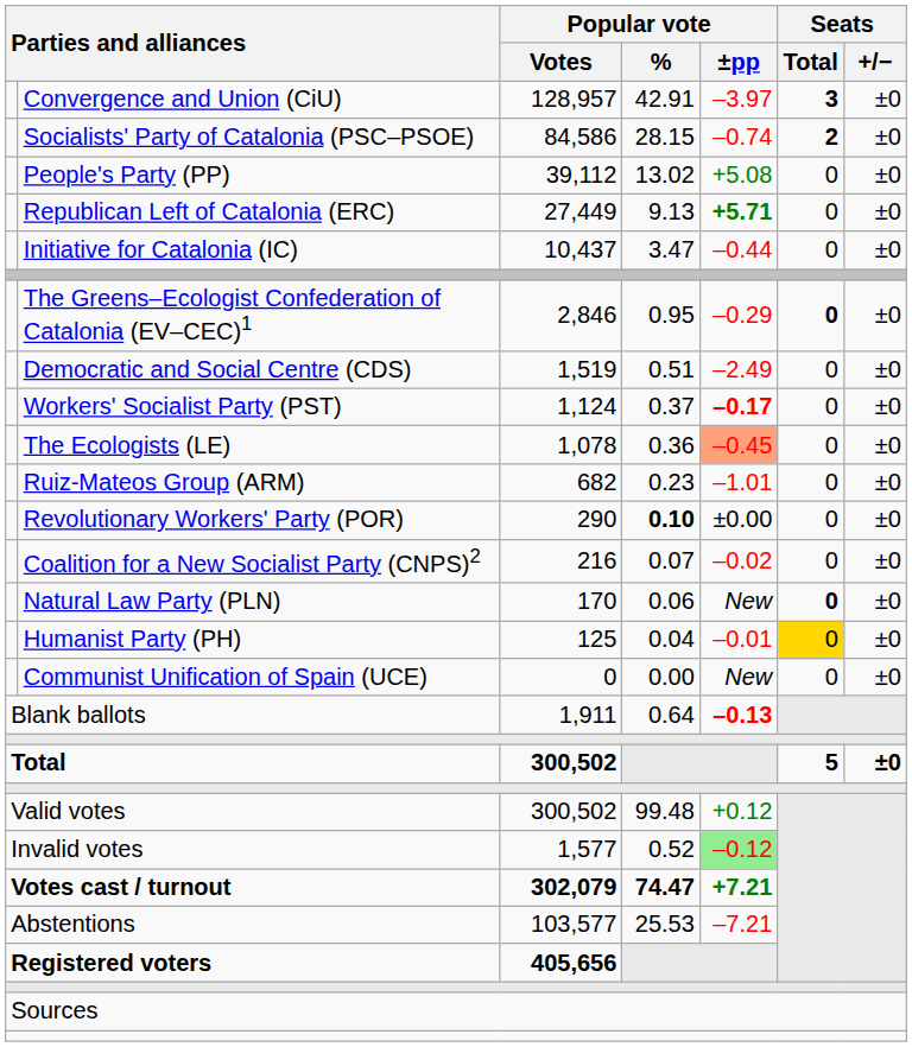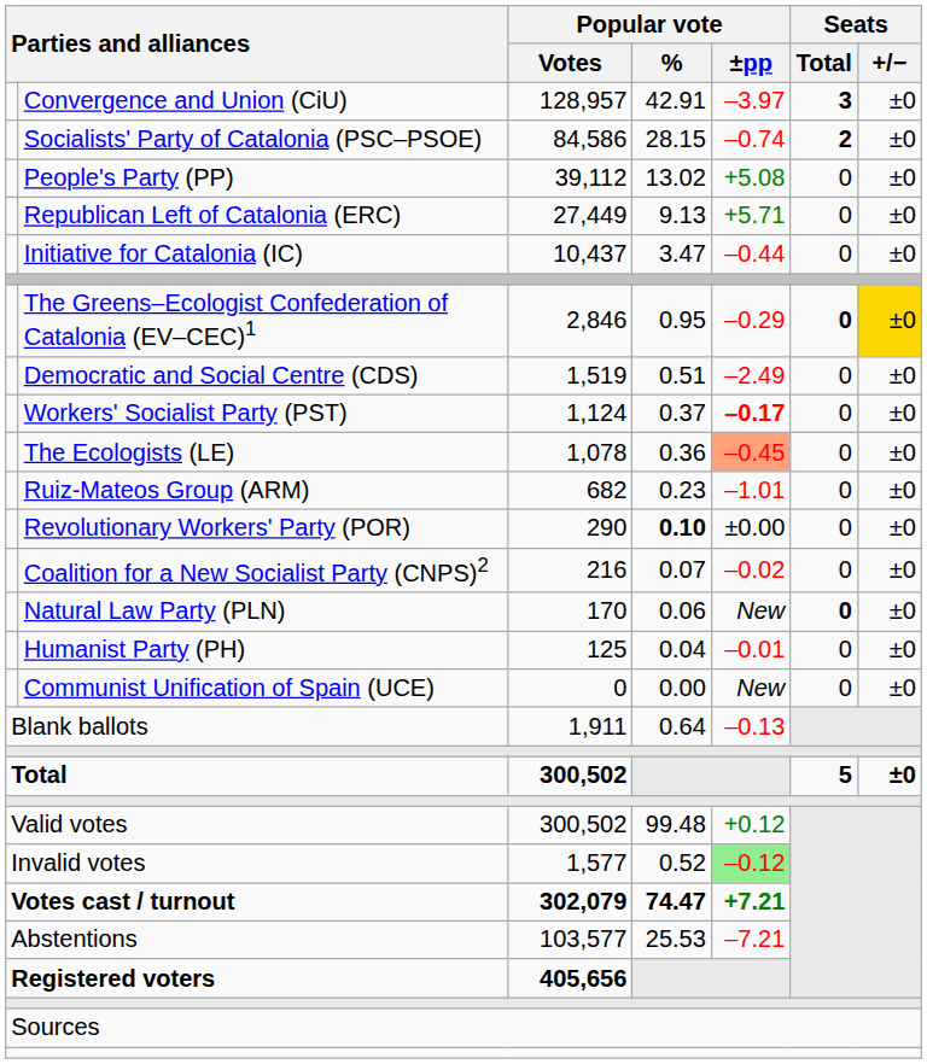Republican Left of Catalonia (ERC) | Popular vote / ±pp: bold -> normal
The Greens–Ecologist Confederation of Catalonia (EV–CEC)1 | Seats / +/−: no background -> gold background
Humanist Party (PH) | Seats / Total: gold background -> no background
Blank ballots | Popular vote / ±pp: bold -> normal
